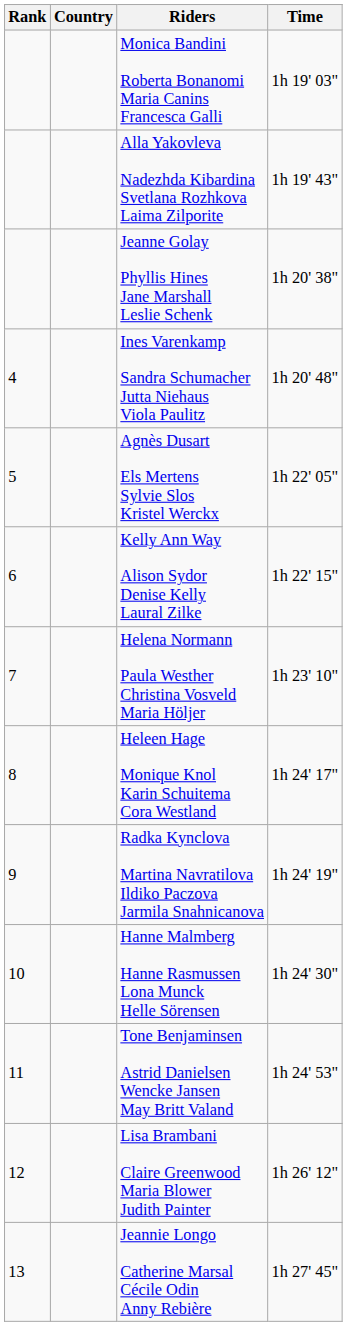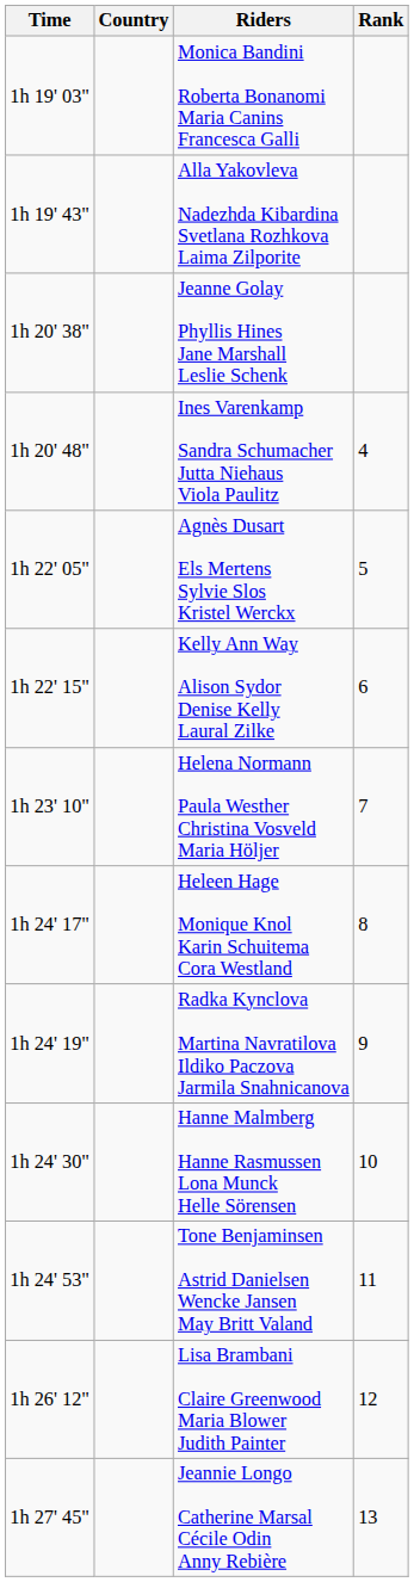columns swapped: Rank <-> Time
